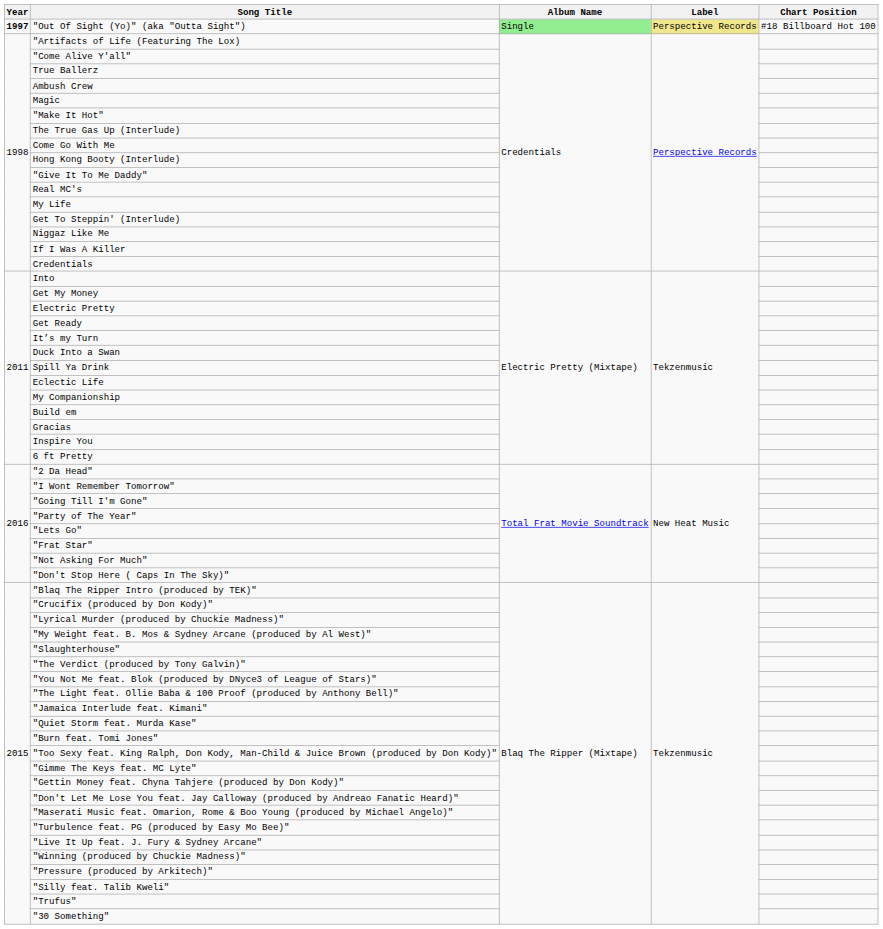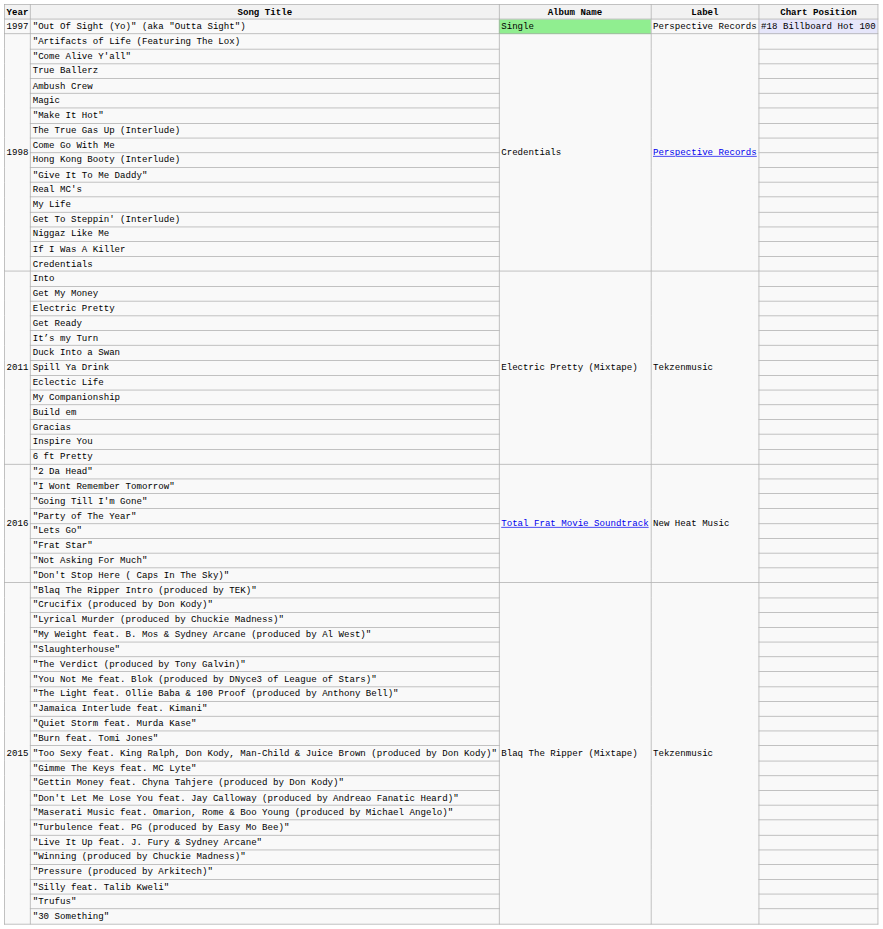"Out Of Sight (Yo)" (aka "Outta Sight") | Year: bold -> normal
"Out Of Sight (Yo)" (aka "Outta Sight") | Label: khaki background -> no background
"Out Of Sight (Yo)" (aka "Outta Sight") | Chart Position: no background -> lavender background
